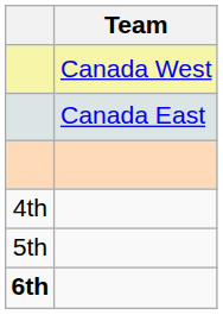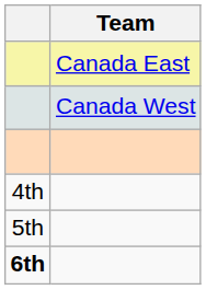row 2 | Team: Canada West -> Canada East
row 3 | Team: Canada East -> Canada West
